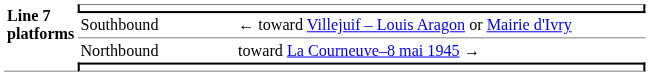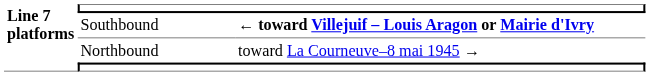Southbound | column 3: normal -> bold
